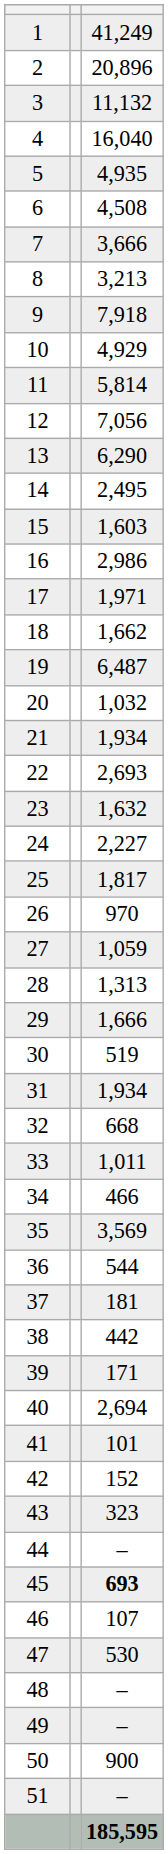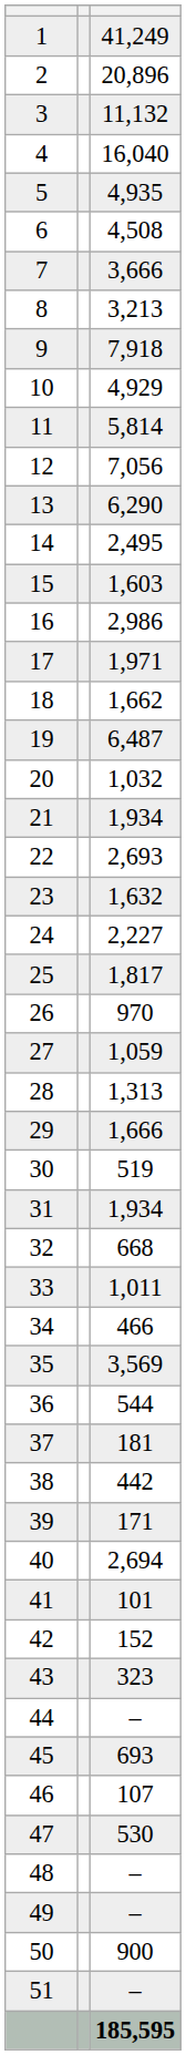45 | column 3: bold -> normal
